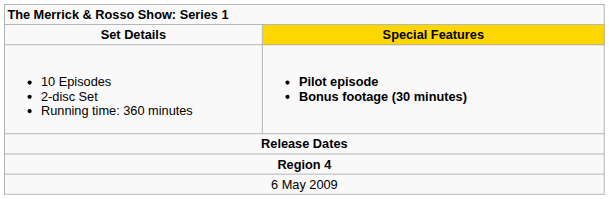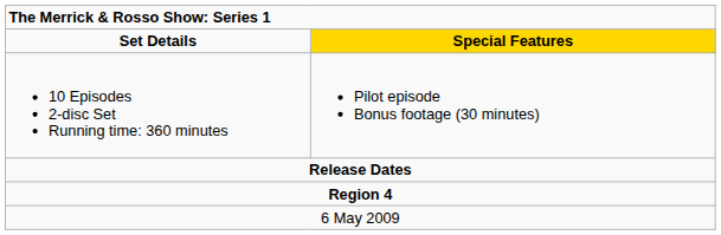10 Episodes 2-disc Set Running time: 360 minutes | column 2: bold -> normal
